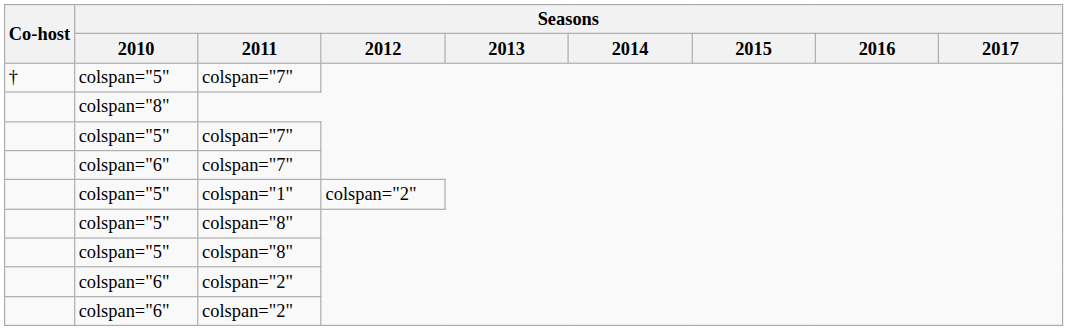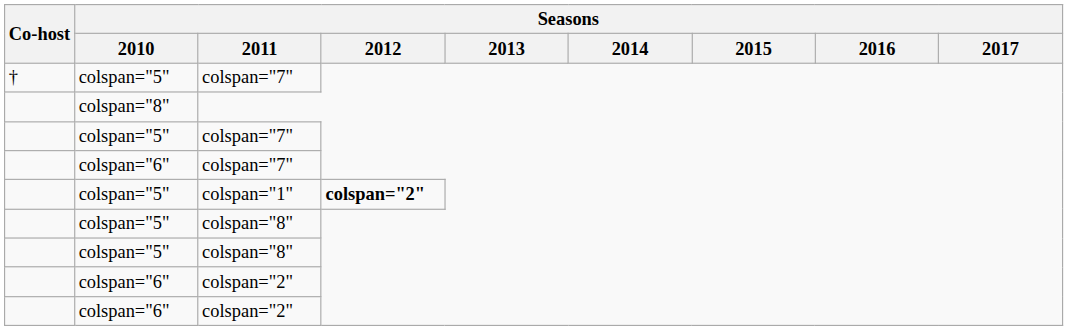colspan="1" | Seasons / 2012: normal -> bold
